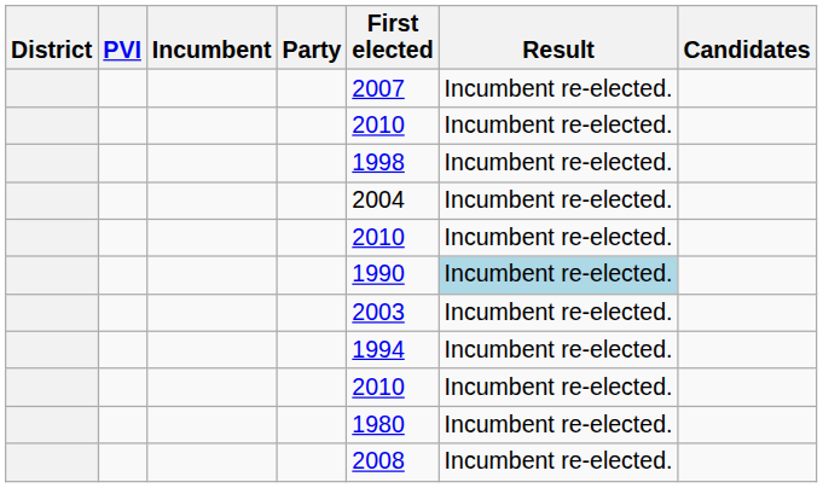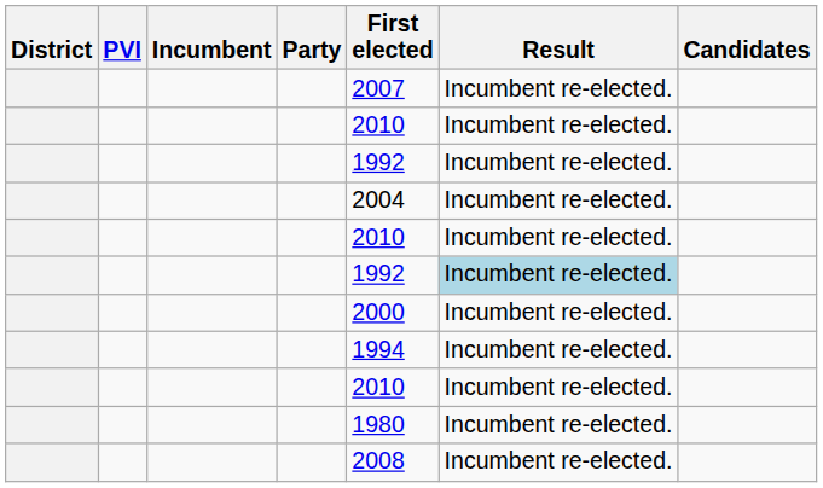row 4 | First elected: 1998 -> 1992
row 7 | First elected: 1990 -> 1992
row 8 | First elected: 2003 -> 2000
